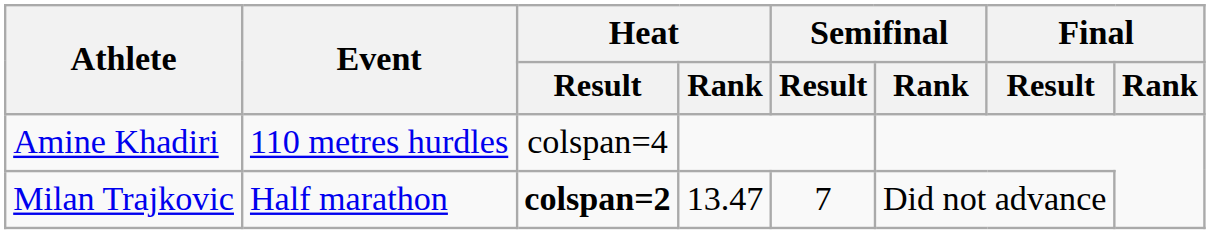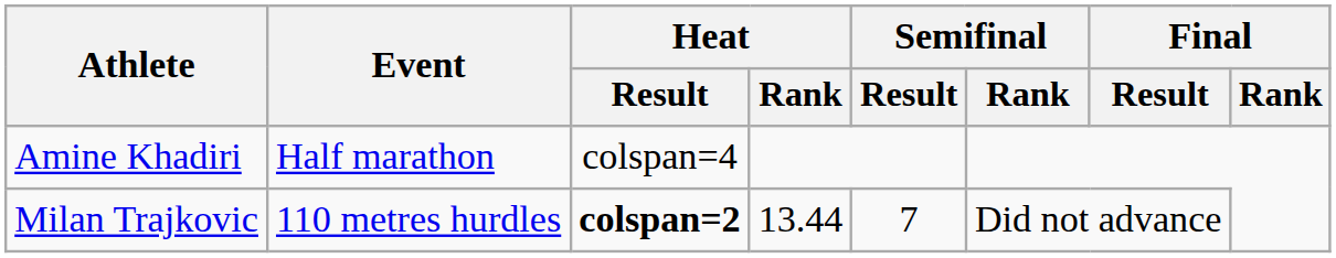Amine Khadiri | Event: 110 metres hurdles -> Half marathon
Milan Trajkovic | Event: Half marathon -> 110 metres hurdles
Milan Trajkovic | Heat / Rank: 13.47 -> 13.44
